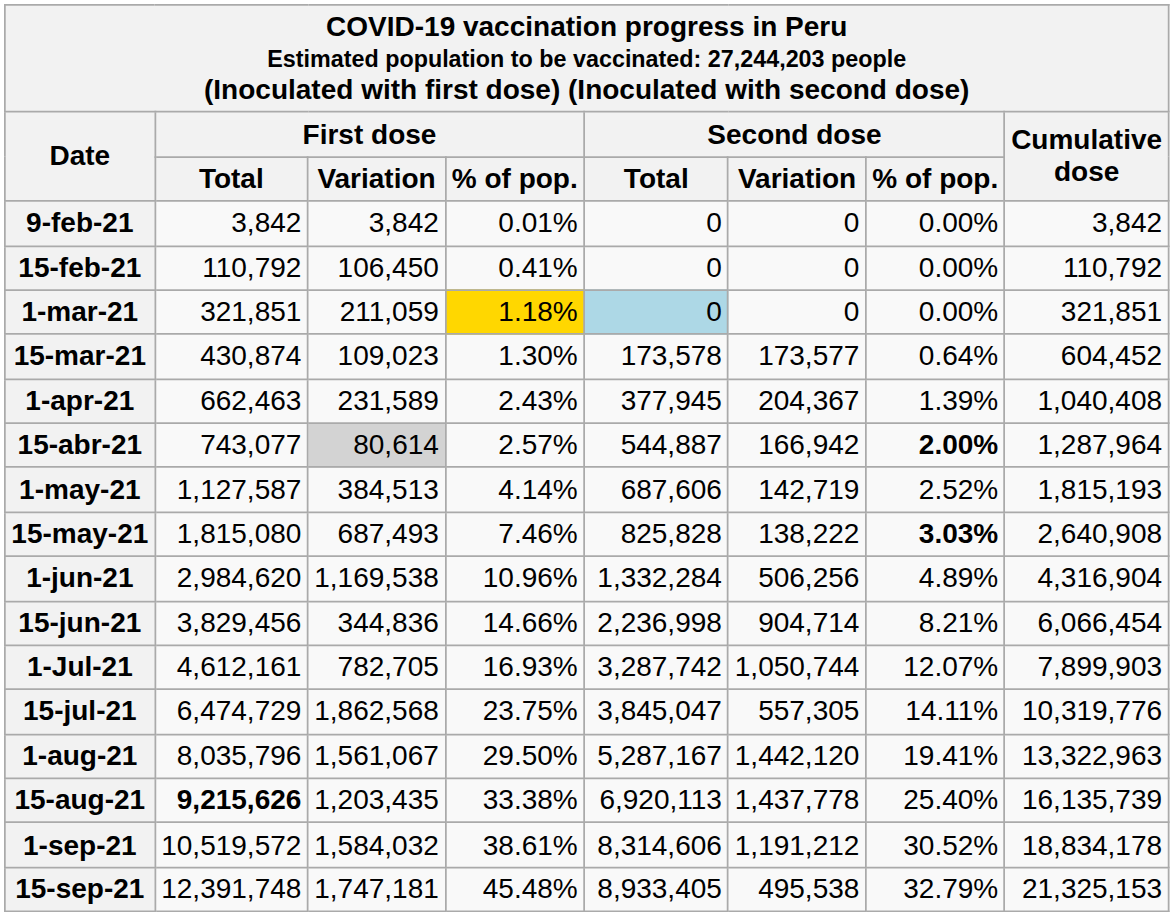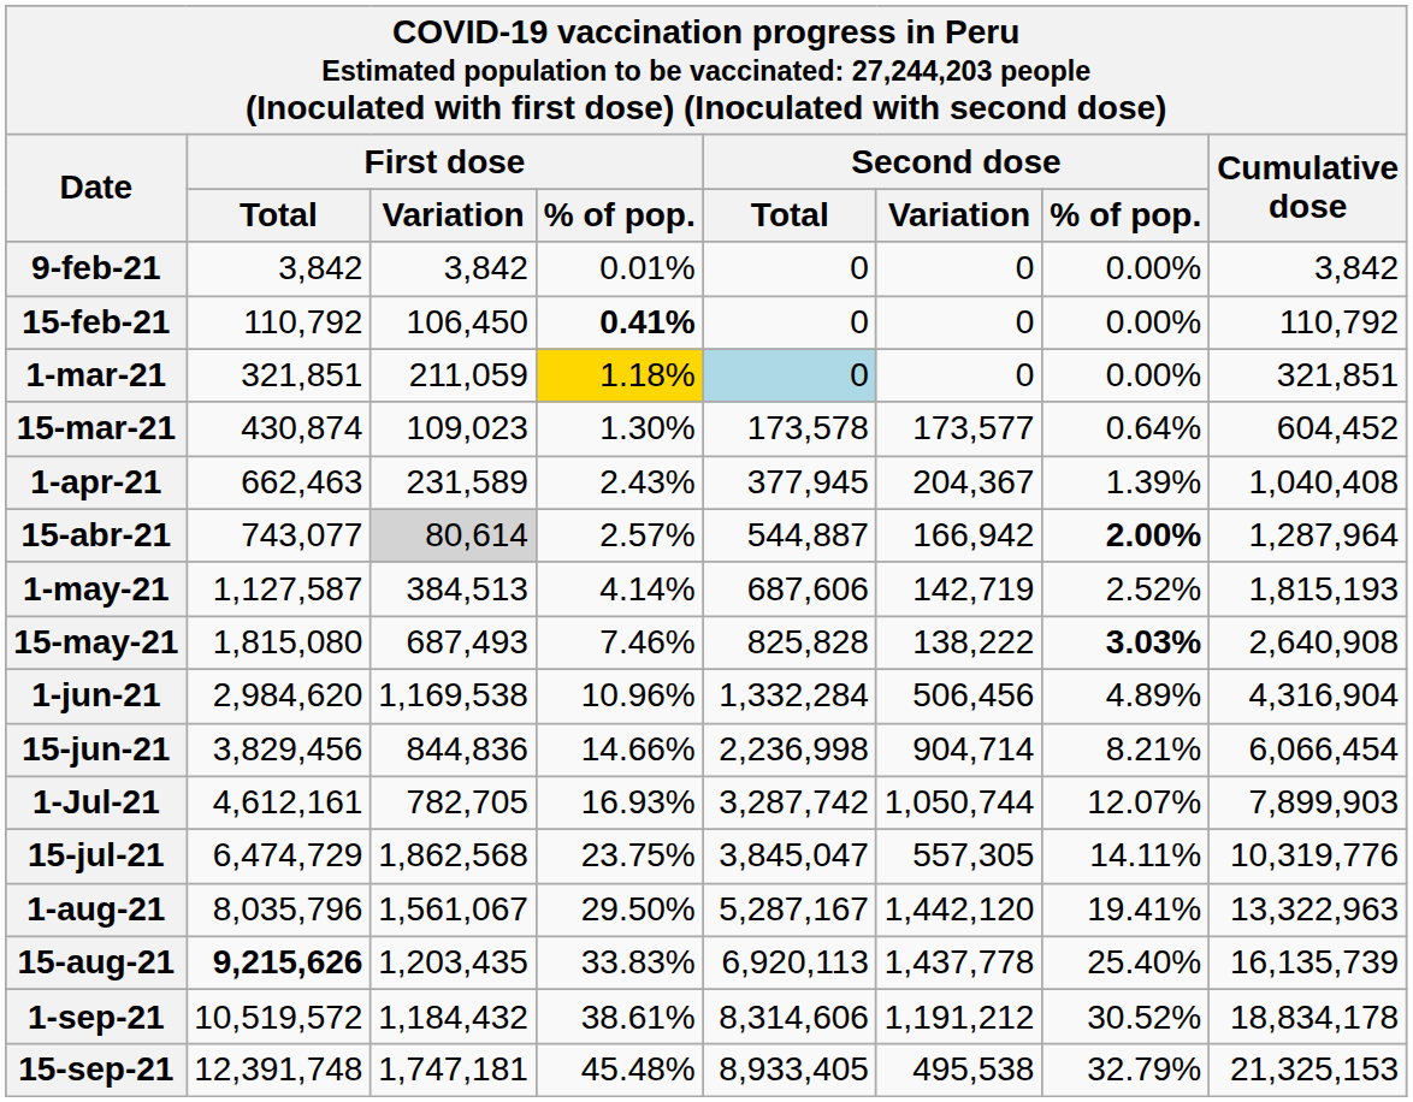15-feb-21 | First dose / % of pop.: normal -> bold
1-jun-21 | Second dose / Variation: 506,256 -> 506,456
15-jun-21 | First dose / Variation: 344,836 -> 844,836
15-aug-21 | First dose / % of pop.: 33.38% -> 33.83%
1-sep-21 | First dose / Variation: 1,584,032 -> 1,184,432
